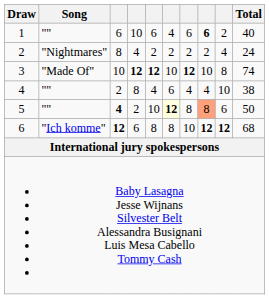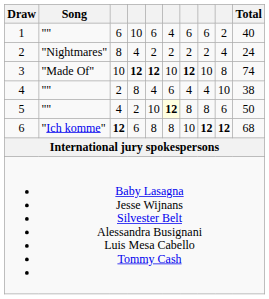1 | column 8: bold -> normal
5 | column 3: bold -> normal
5 | column 8: lightsalmon background -> no background
